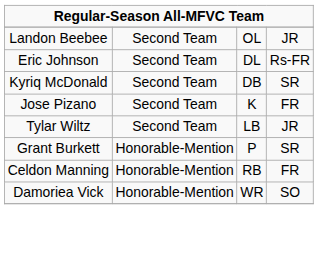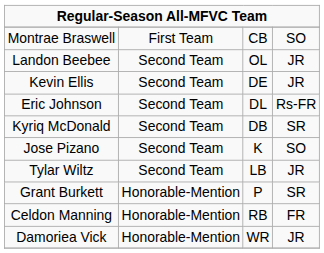+ row: Montrae Braswell | First Team | CB | SO
+ row: Kevin Ellis | Second Team | DE | JR
Jose Pizano | column 4: FR -> SO
Damoriea Vick | column 4: SO -> JR
